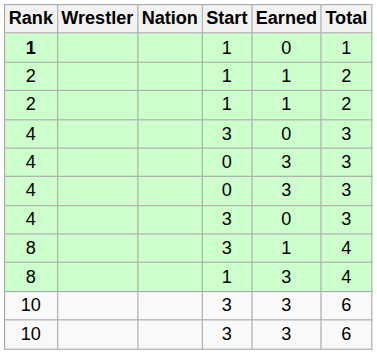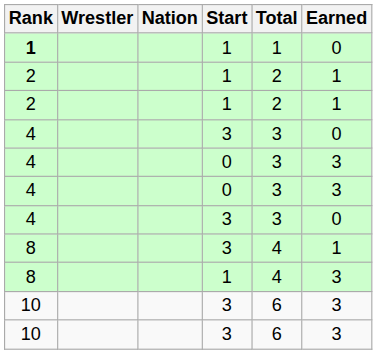columns swapped: Earned <-> Total
